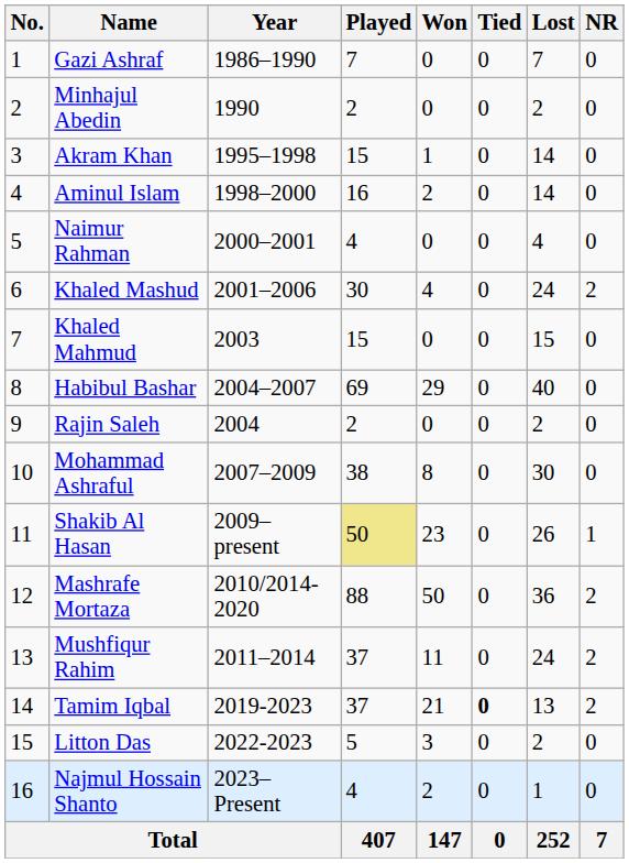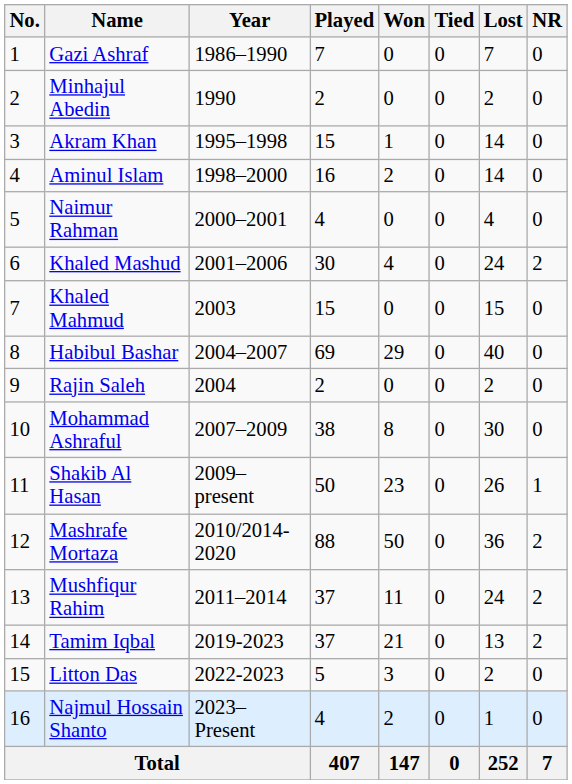Shakib Al Hasan | Played: khaki background -> no background
Tamim Iqbal | Tied: bold -> normal
